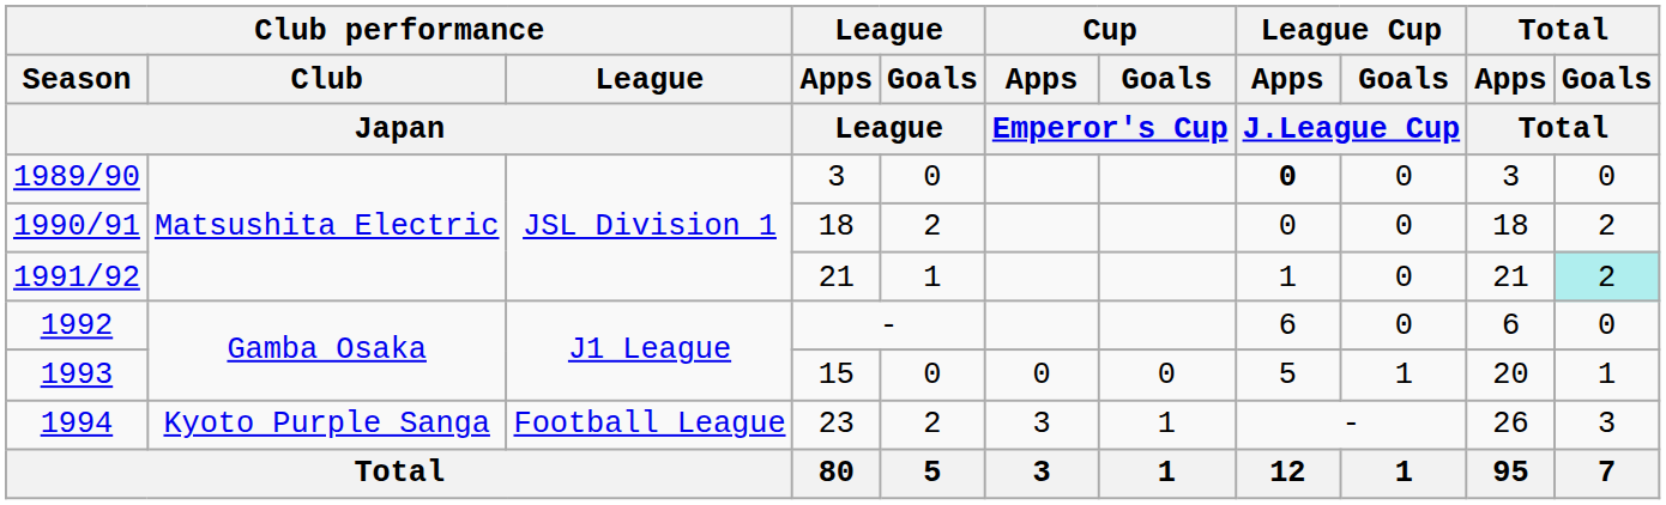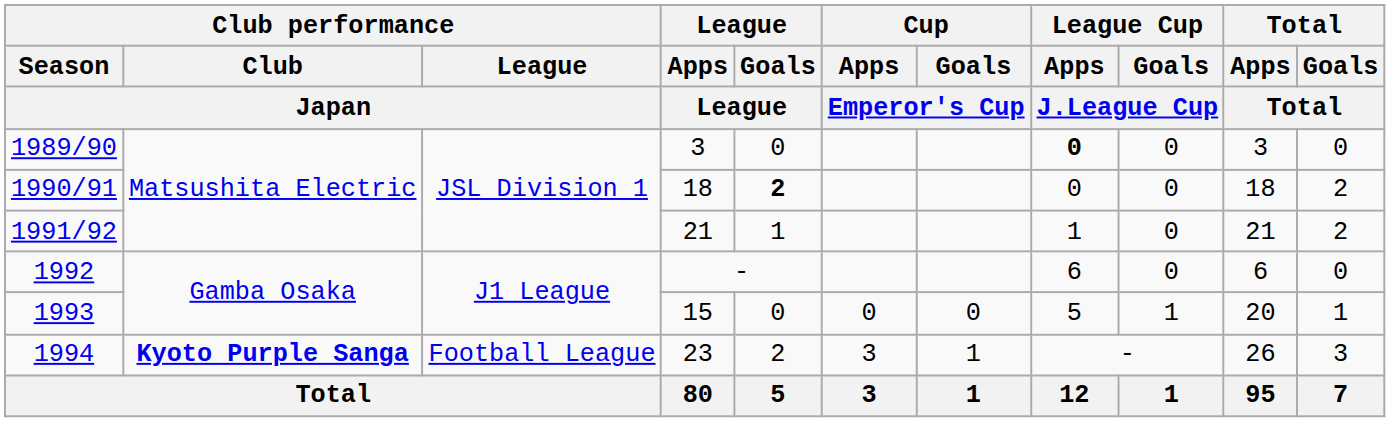1990/91 | League / Goals / League: normal -> bold
1991/92 | Total / Goals / Total: paleturquoise background -> no background
1994 | Club performance / Club / Japan: normal -> bold
